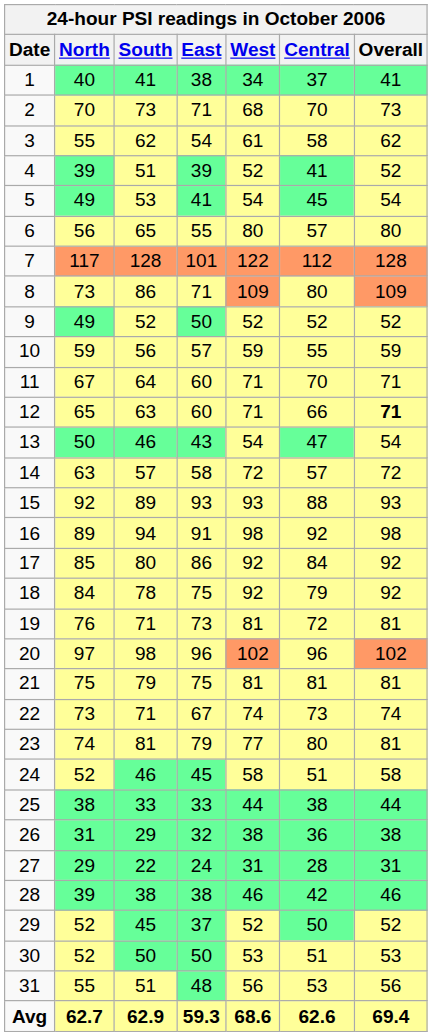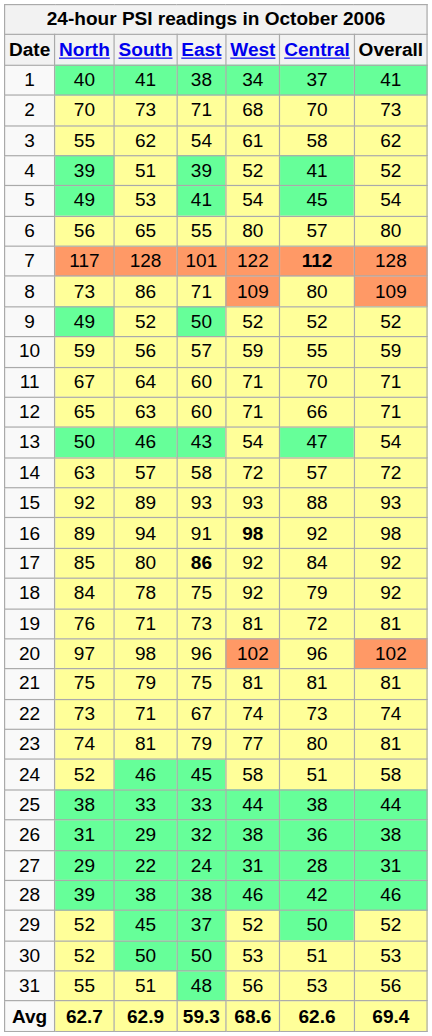7 | Central: normal -> bold
12 | Overall: bold -> normal
16 | West: normal -> bold
17 | East: normal -> bold
